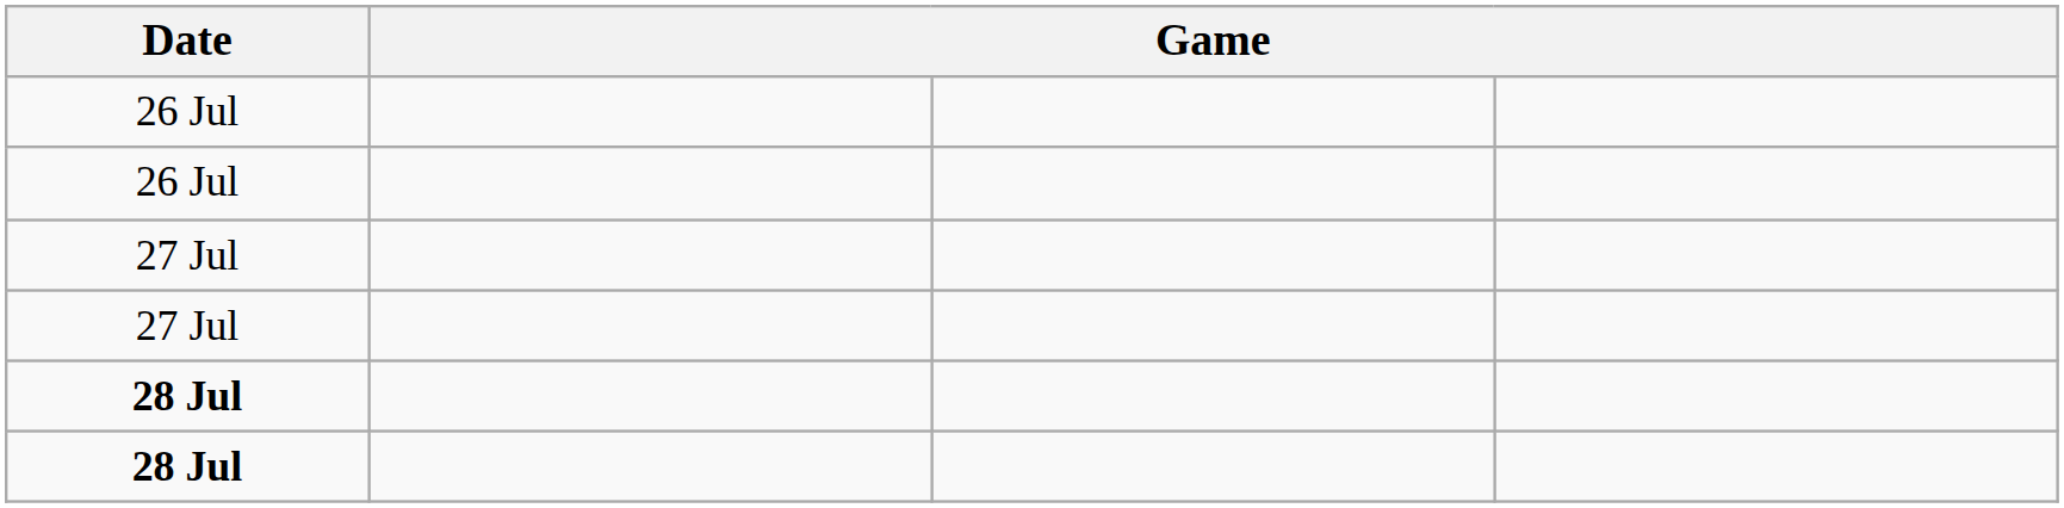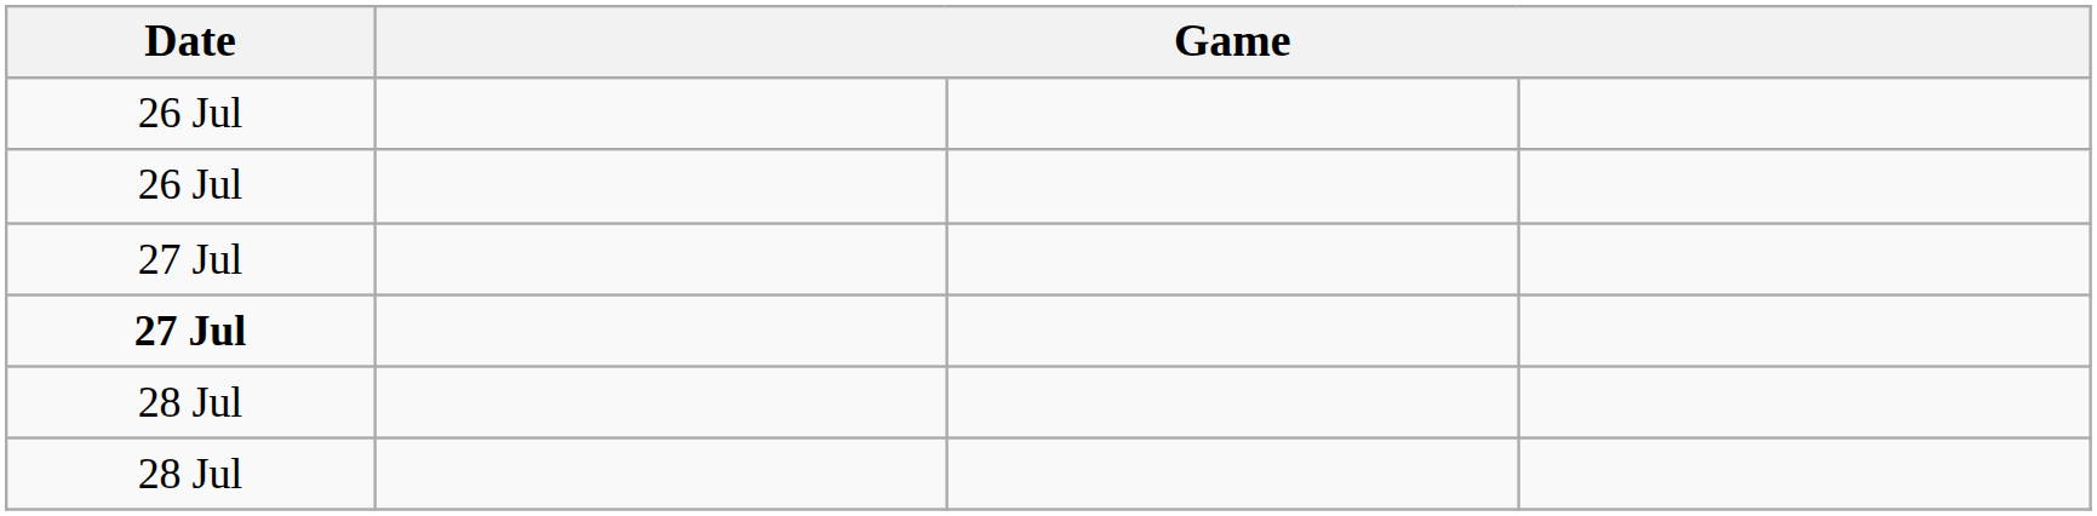row 5 | Date: normal -> bold
row 6 | Date: bold -> normal
row 7 | Date: bold -> normal
